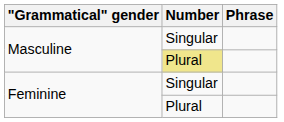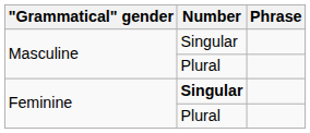Masculine / Plural | Number: khaki background -> no background
Feminine / Singular | Number: normal -> bold
